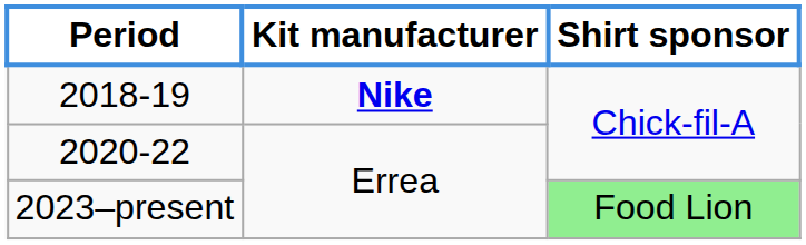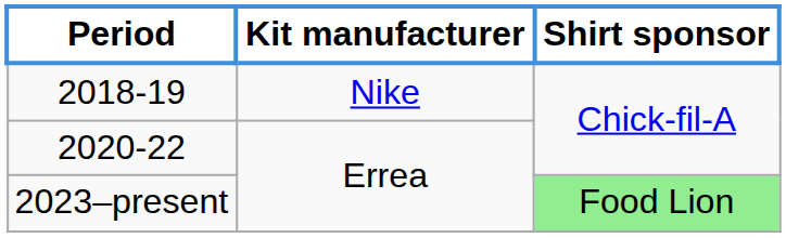2018-19 | Kit manufacturer: bold -> normal
